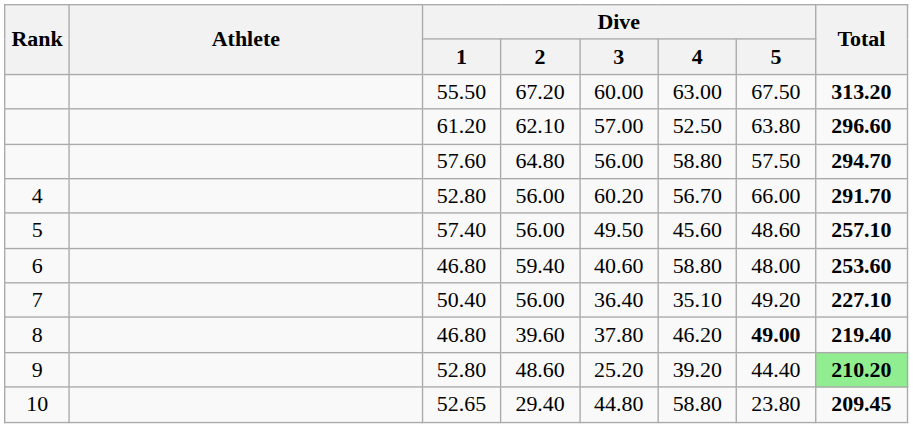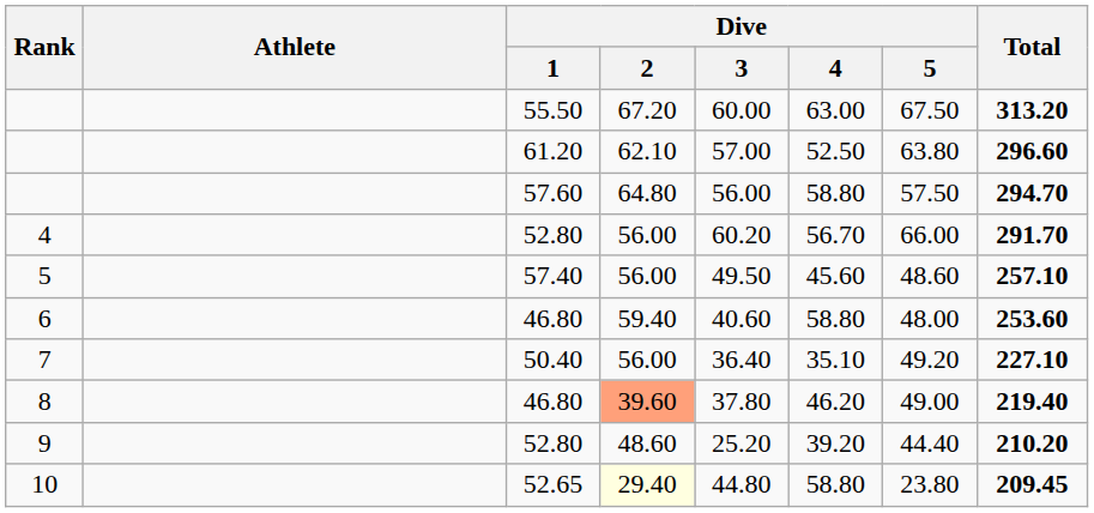8 | Dive / 2: no background -> lightsalmon background
8 | Dive / 5: bold -> normal
9 | Total: lightgreen background -> no background
10 | Dive / 2: no background -> lightyellow background
